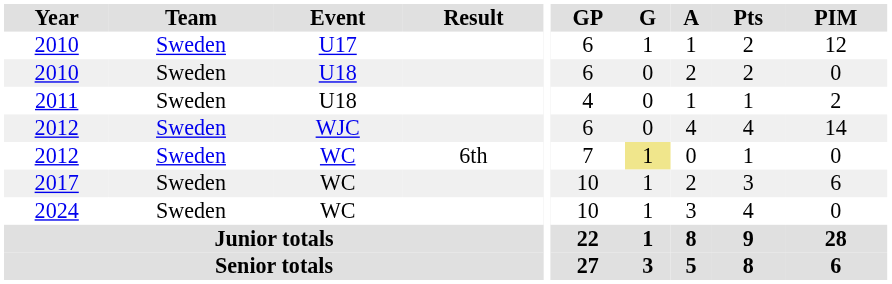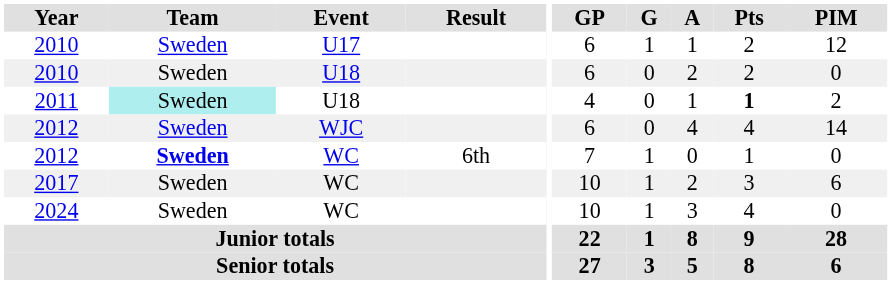2011 | Team: no background -> paleturquoise background
2011 | Pts: normal -> bold
2012 / WC | Team: normal -> bold
2012 / WC | G: khaki background -> no background
